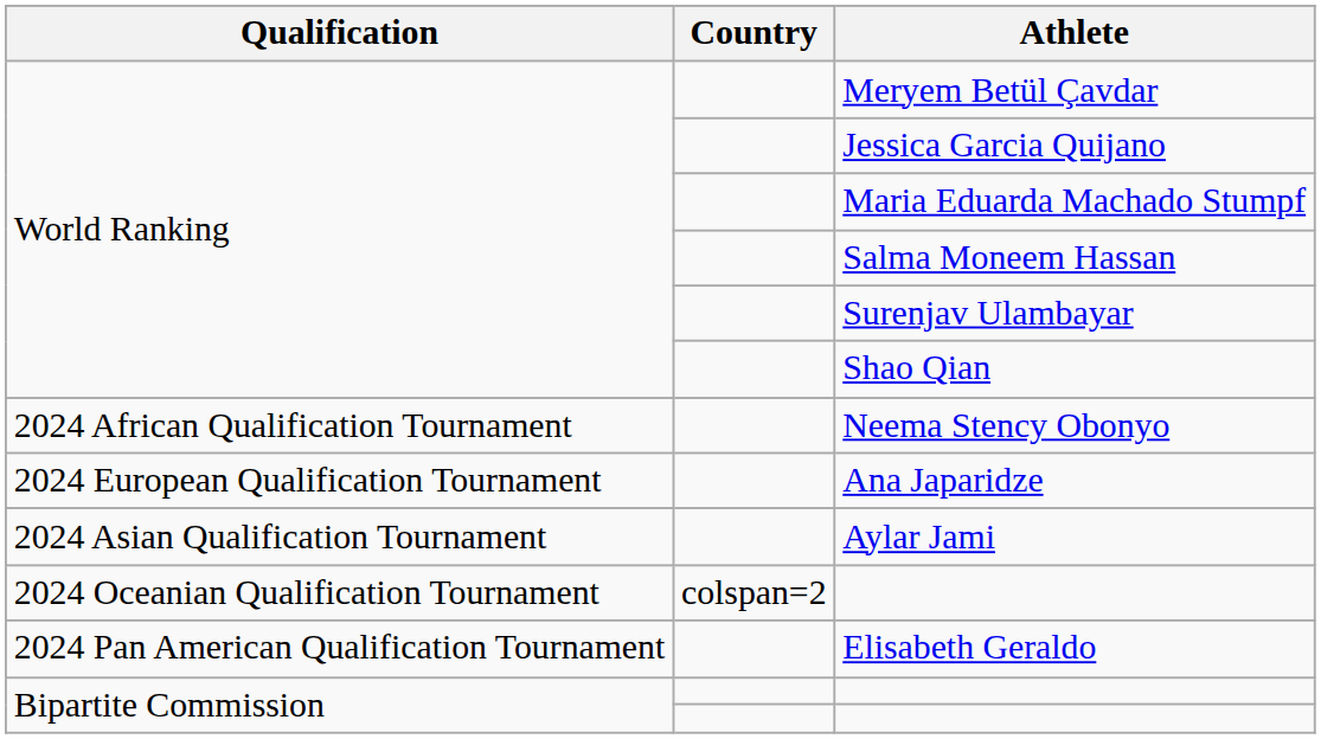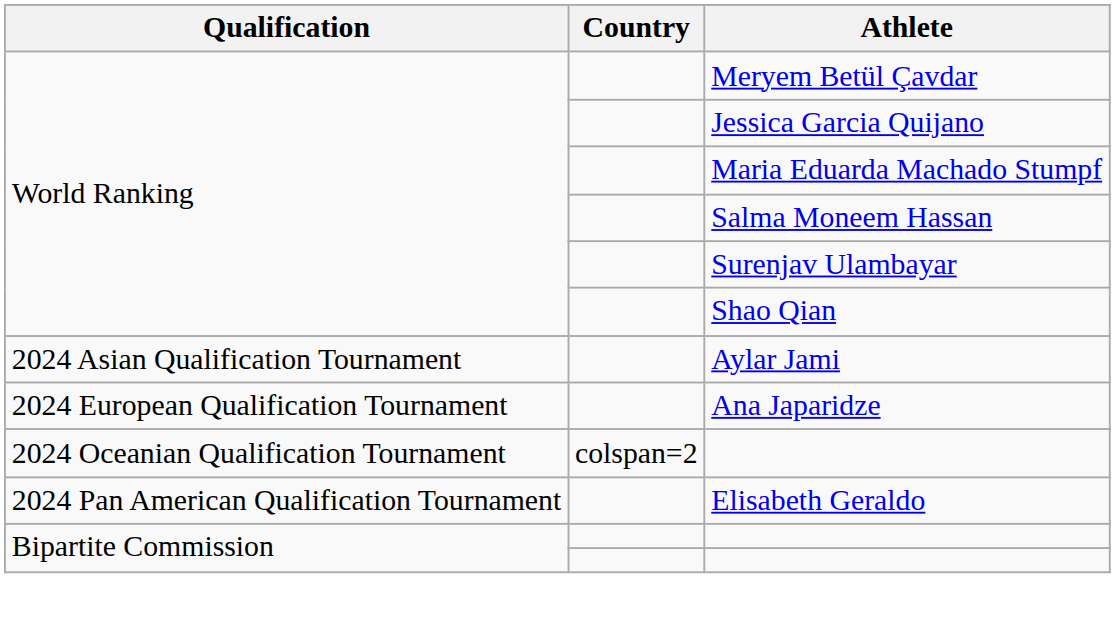- row: 2024 African Qualification Tournament | Neema Stency Obonyo
rows swapped: Ana Japaridze <-> Aylar Jami
